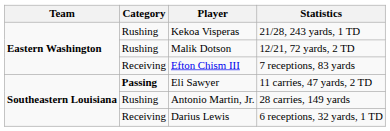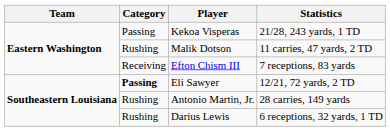Kekoa Visperas | Category: Rushing -> Passing
Malik Dotson | Statistics: 12/21, 72 yards, 2 TD -> 11 carries, 47 yards, 2 TD
Eli Sawyer | Statistics: 11 carries, 47 yards, 2 TD -> 12/21, 72 yards, 2 TD
Darius Lewis | Category: Receiving -> Rushing
